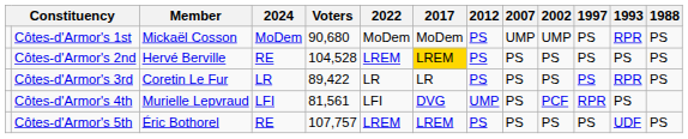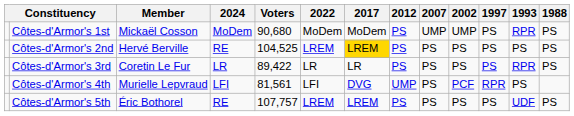Côtes-d'Armor's 2nd | Voters: 104,528 -> 104,525
